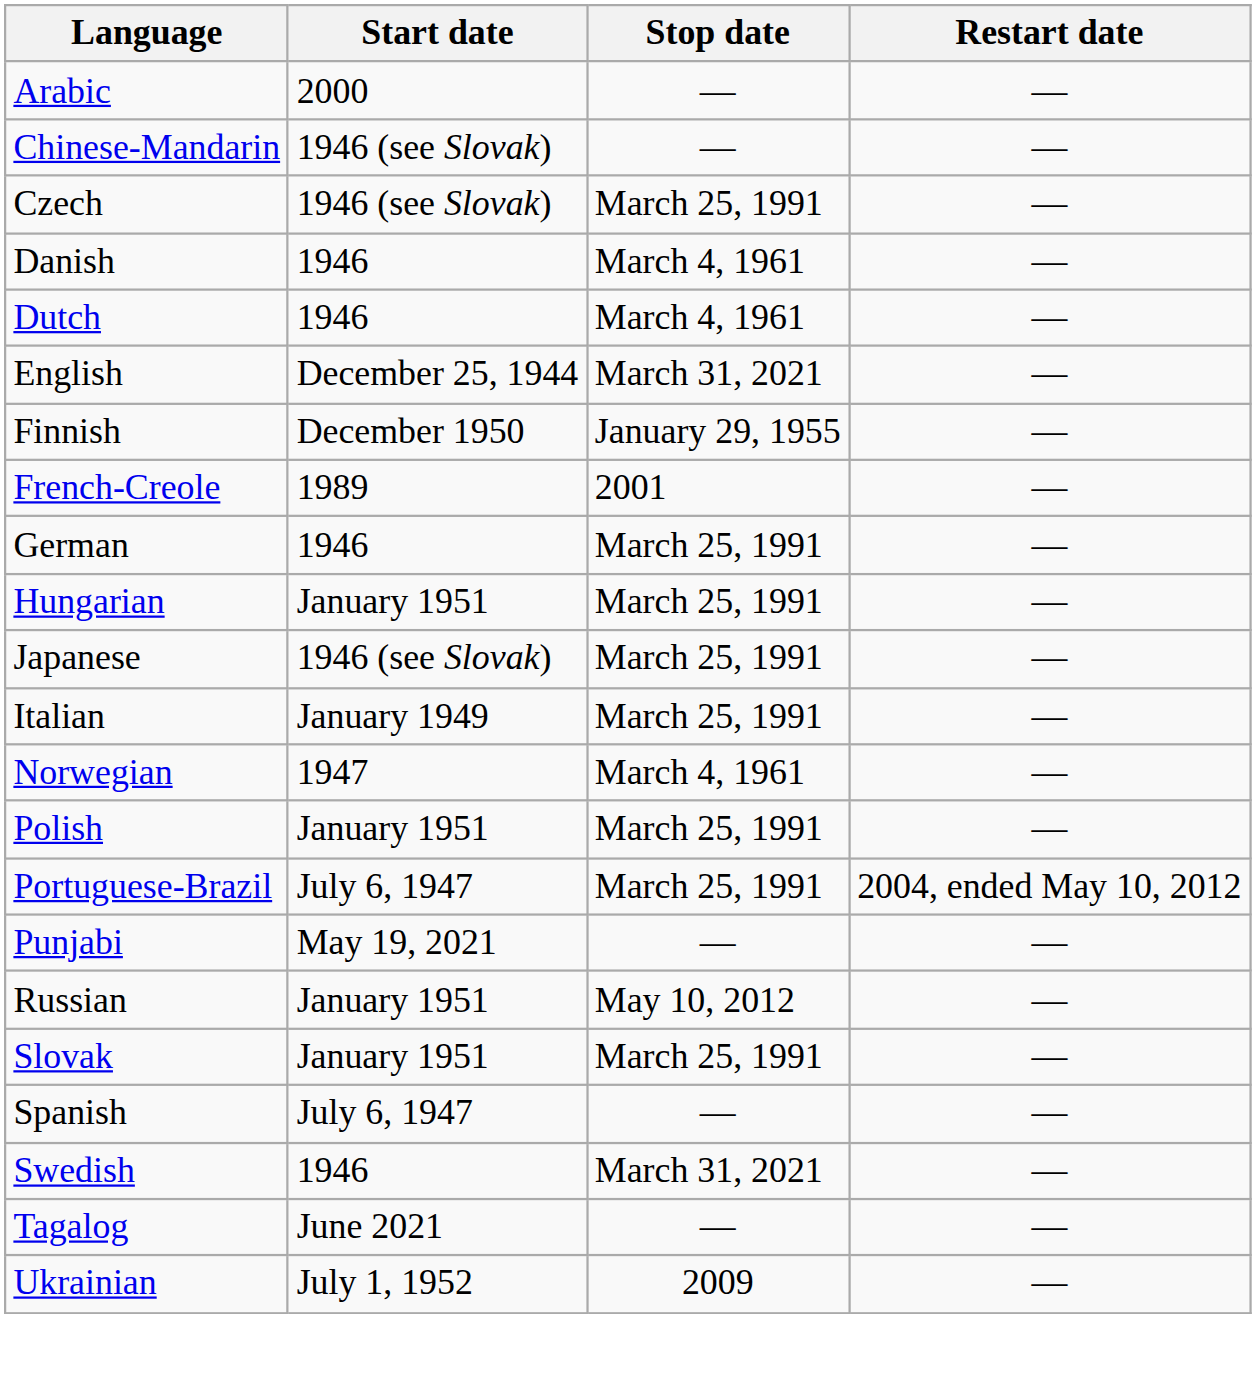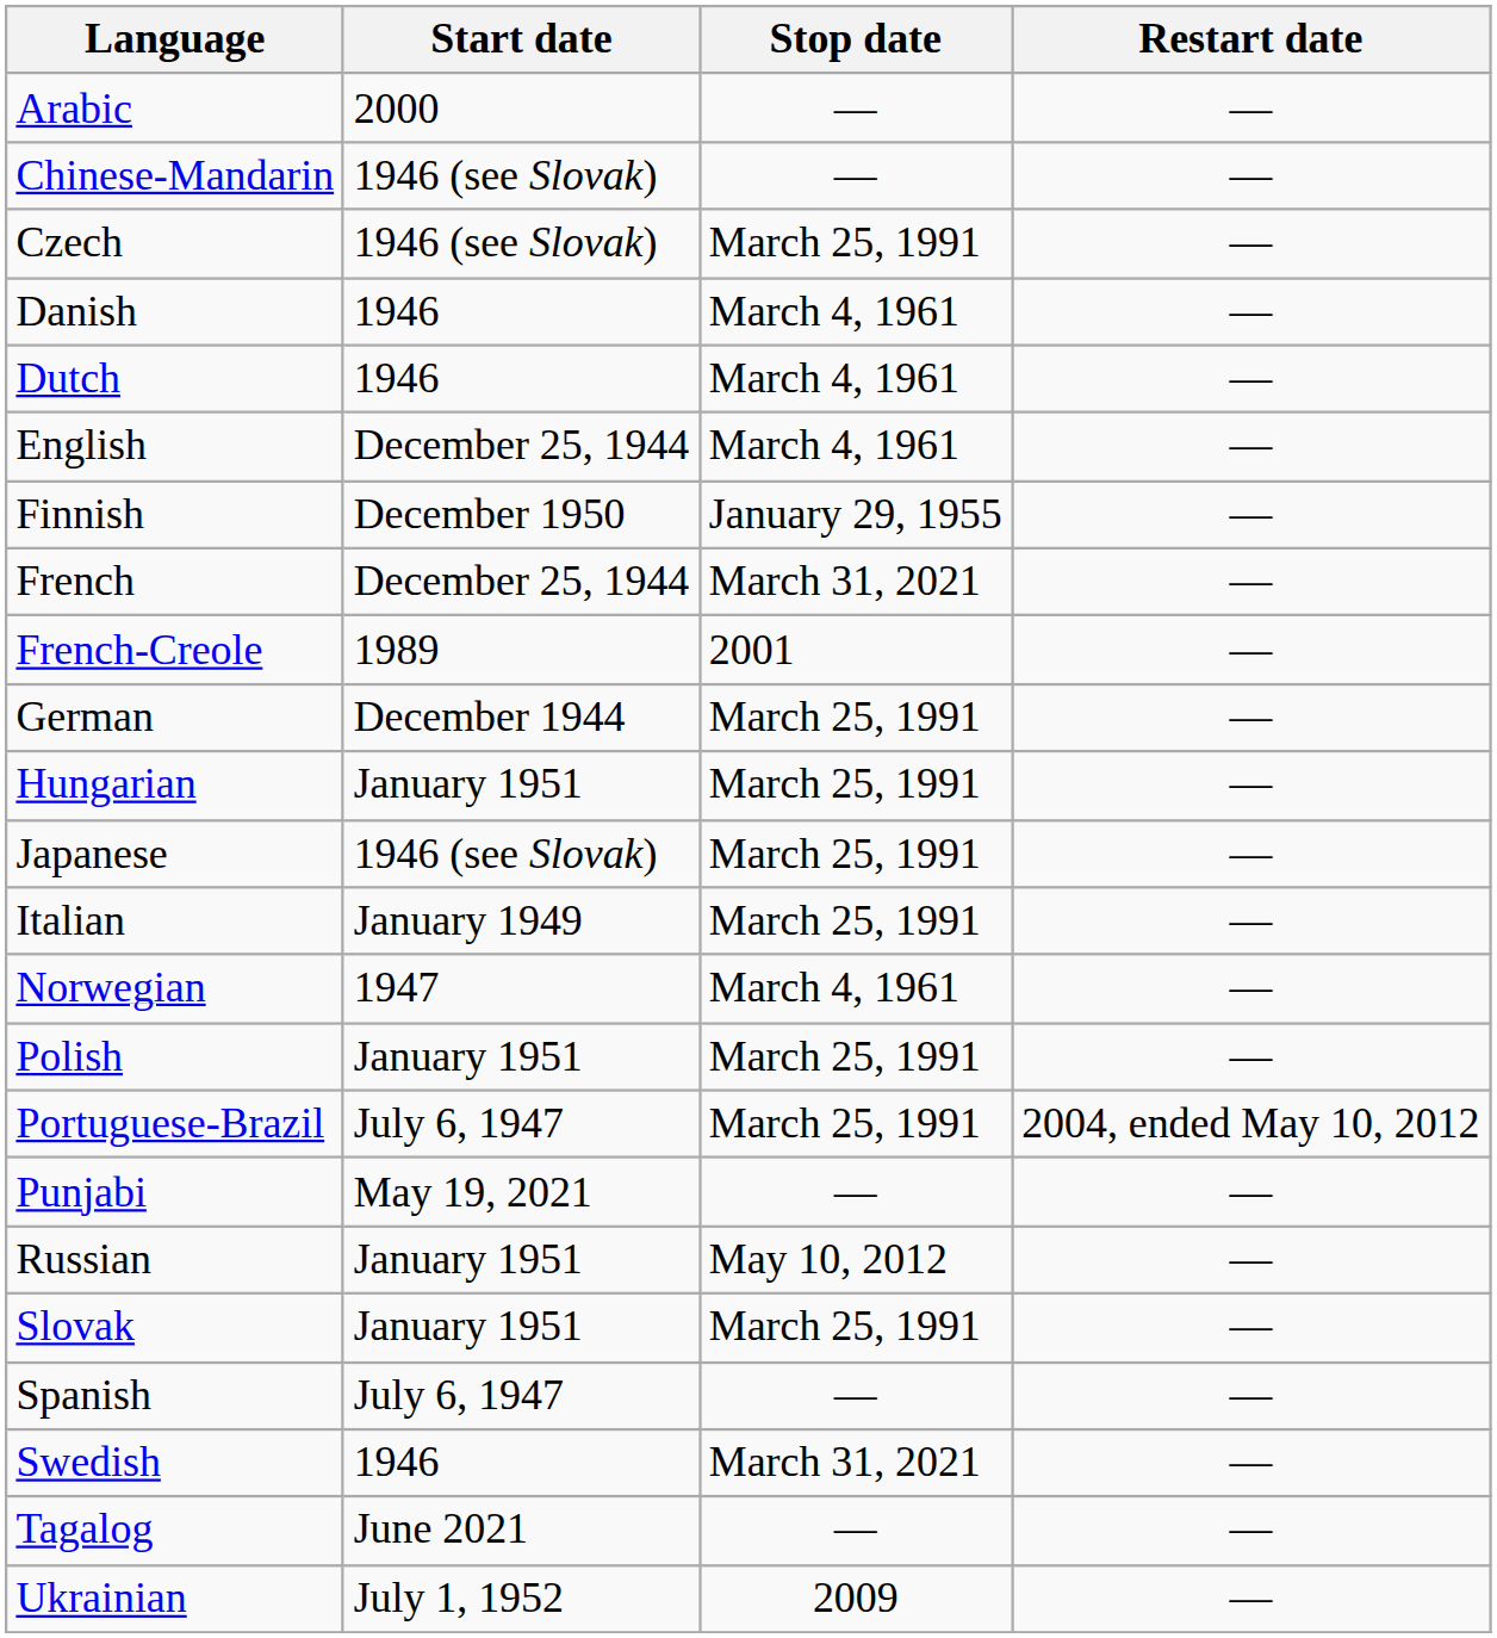English | Stop date: March 31, 2021 -> March 4, 1961
+ row: French | December 25, 1944 | March 31, 2021 | —
German | Start date: 1946 -> December 1944
